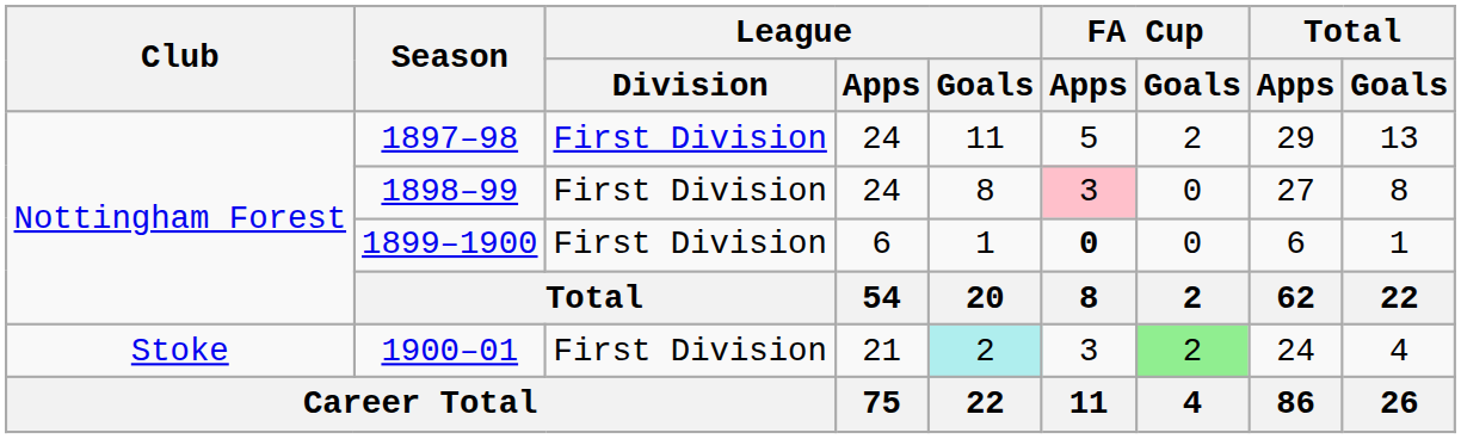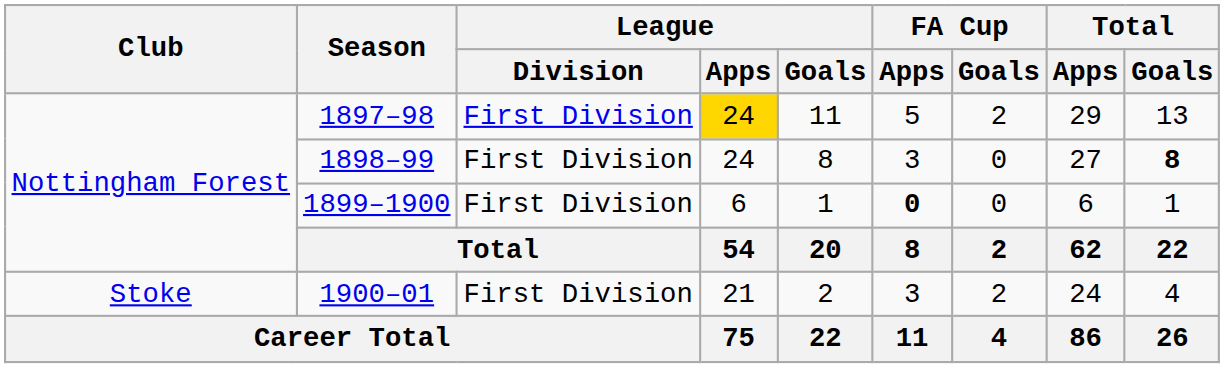1897–98 | League / Apps: no background -> gold background
1898–99 | FA Cup / Apps: pink background -> no background
1898–99 | Total / Goals: normal -> bold
1900–01 | League / Goals: paleturquoise background -> no background
1900–01 | FA Cup / Goals: lightgreen background -> no background
